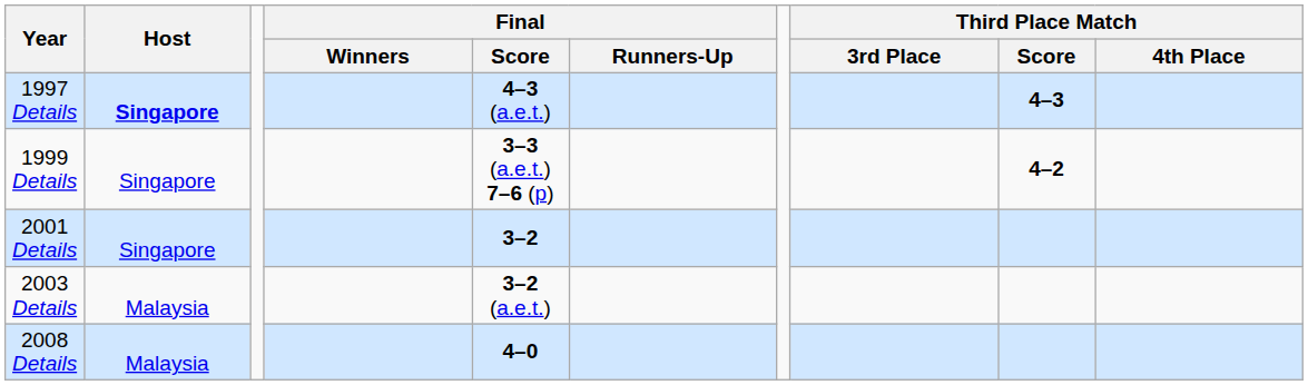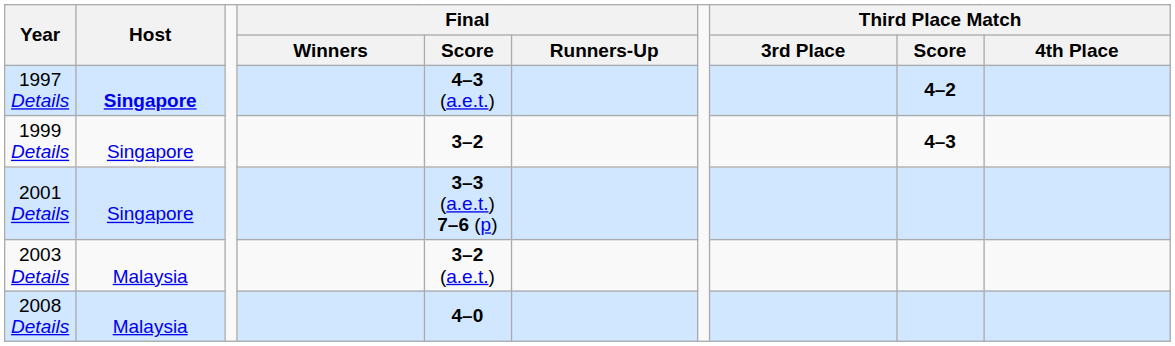1997 Details | Third Place Match / Score: 4–3 -> 4–2
1999 Details | Final / Score: 3–3 (a.e.t.) 7–6 (p) -> 3–2
1999 Details | Third Place Match / Score: 4–2 -> 4–3
2001 Details | Final / Score: 3–2 -> 3–3 (a.e.t.) 7–6 (p)
